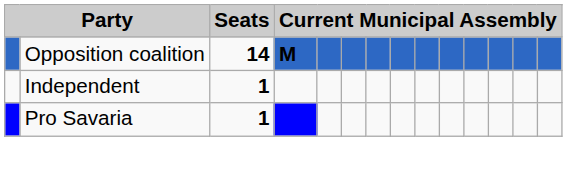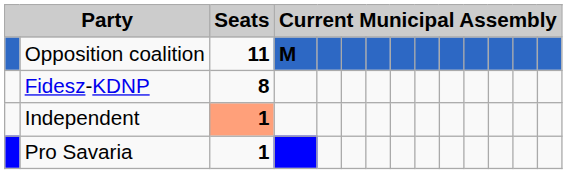Opposition coalition | Seats: 14 -> 11
+ row: Fidesz-KDNP | 8
Independent | Seats: no background -> lightsalmon background
